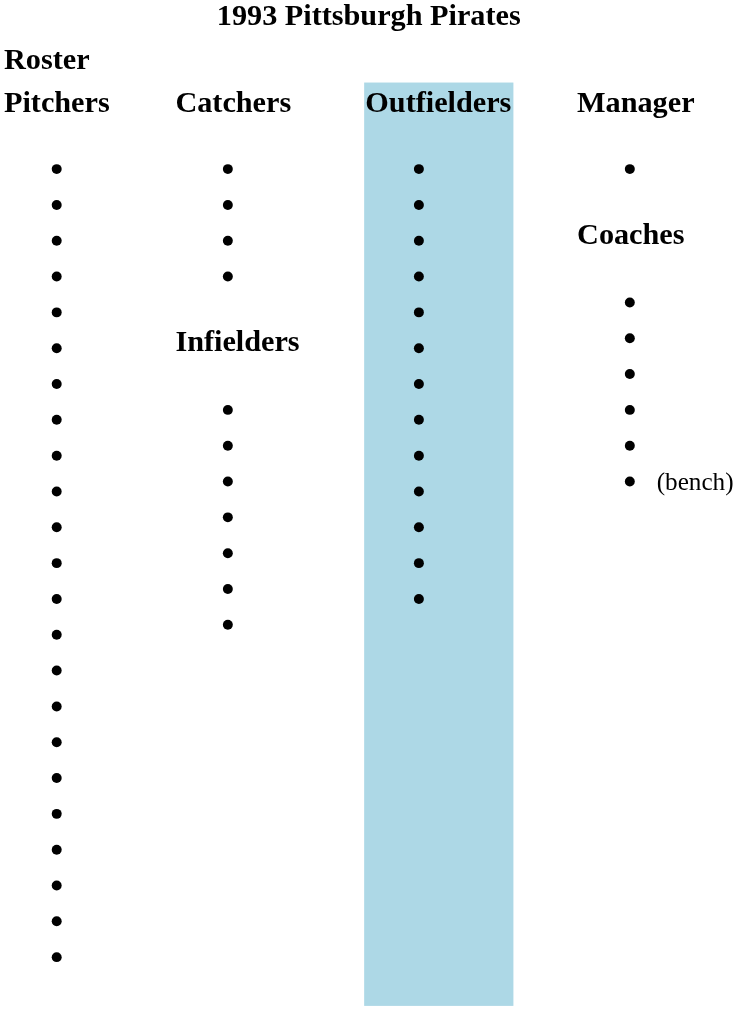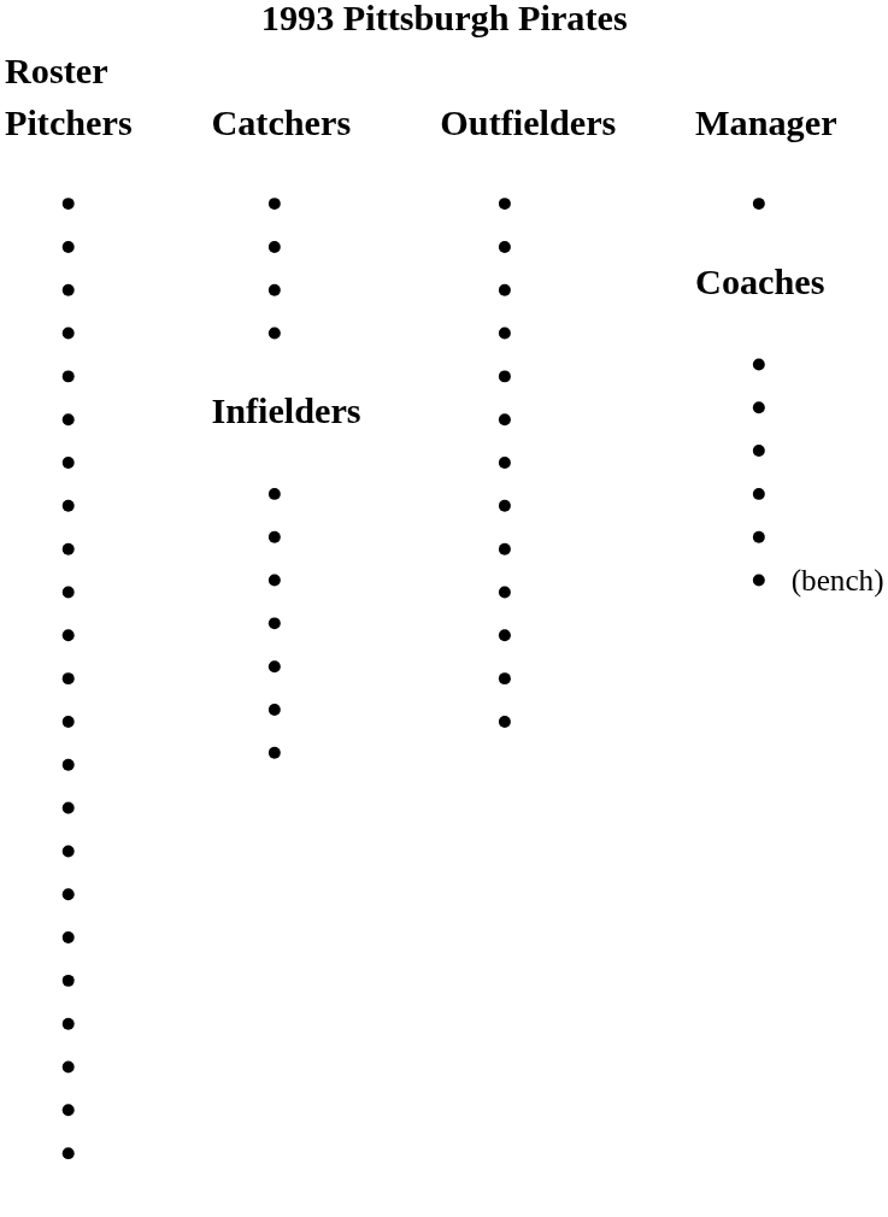Pitchers | column 3: lightblue background -> no background
